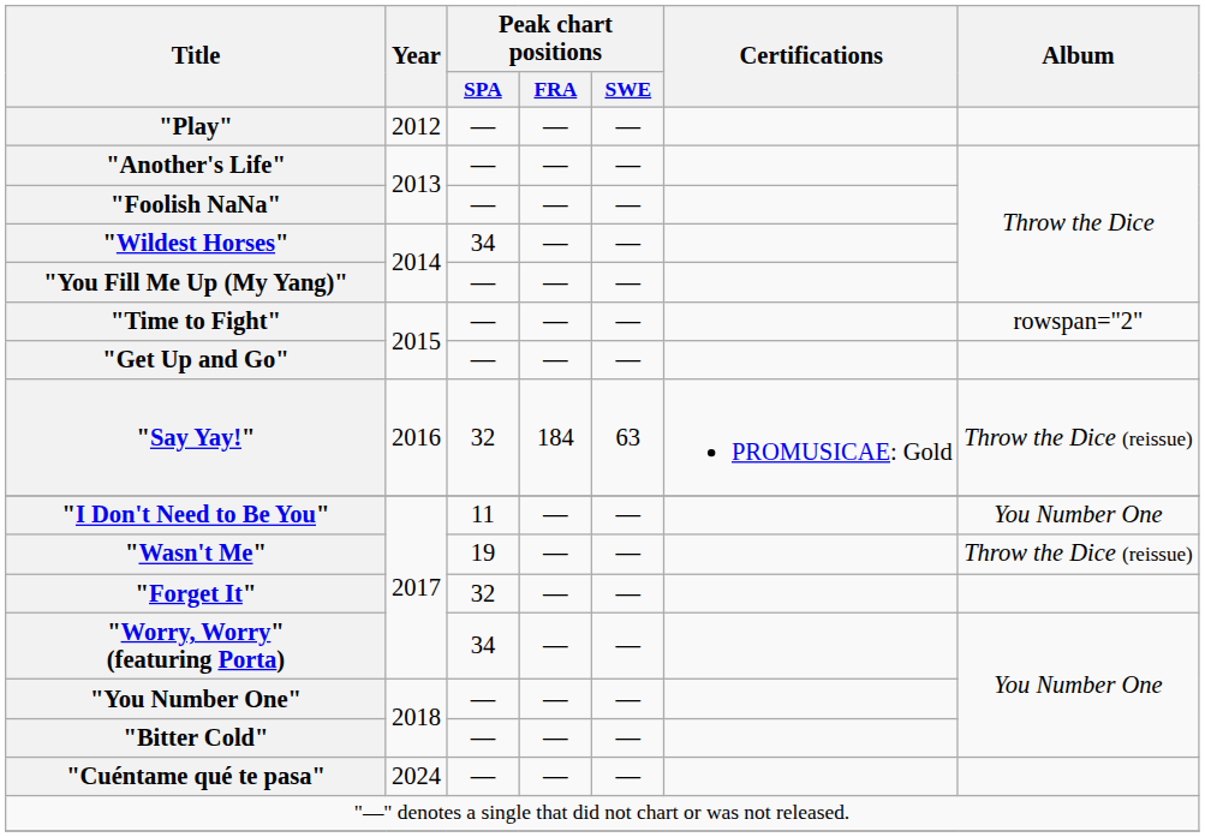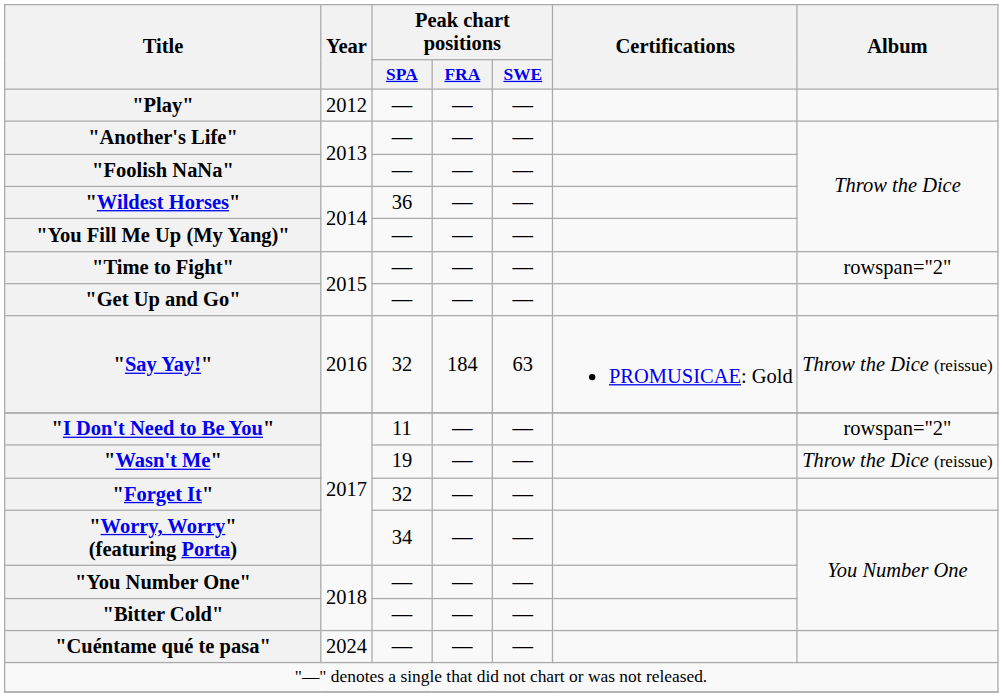"Wildest Horses" | Peak chart positions / SPA: 34 -> 36
"I Don't Need to Be You" | Album: You Number One -> rowspan="2"
